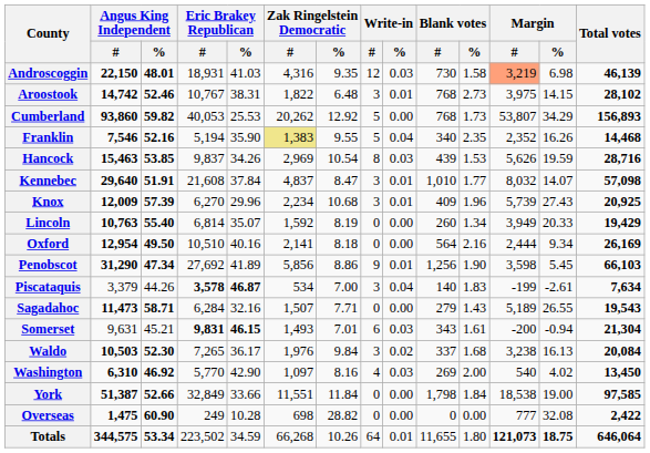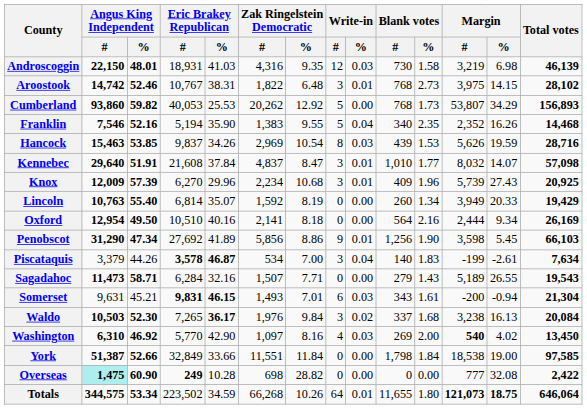Androscoggin | Margin / #: lightsalmon background -> no background
Franklin | Zak Ringelstein Democratic / #: khaki background -> no background
Waldo | Eric Brakey Republican / %: normal -> bold
Washington | Margin / #: normal -> bold
Overseas | Angus King Independent / #: no background -> paleturquoise background
Overseas | Eric Brakey Republican / #: normal -> bold
